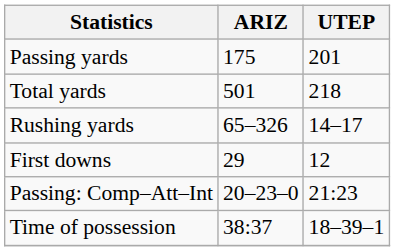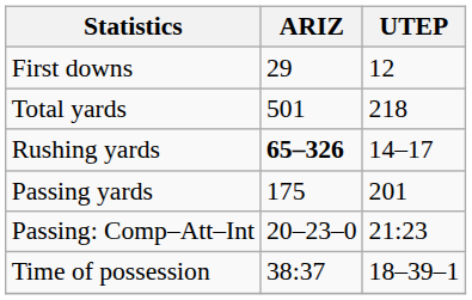rows swapped: First downs <-> Passing yards
Rushing yards | ARIZ: normal -> bold
